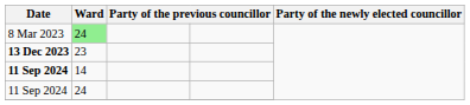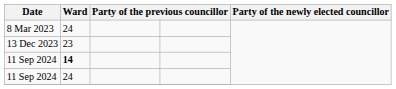8 Mar 2023 | Ward: lightgreen background -> no background
13 Dec 2023 | Date: bold -> normal
11 Sep 2024 / 14 | Date: bold -> normal
11 Sep 2024 / 14 | Ward: normal -> bold
